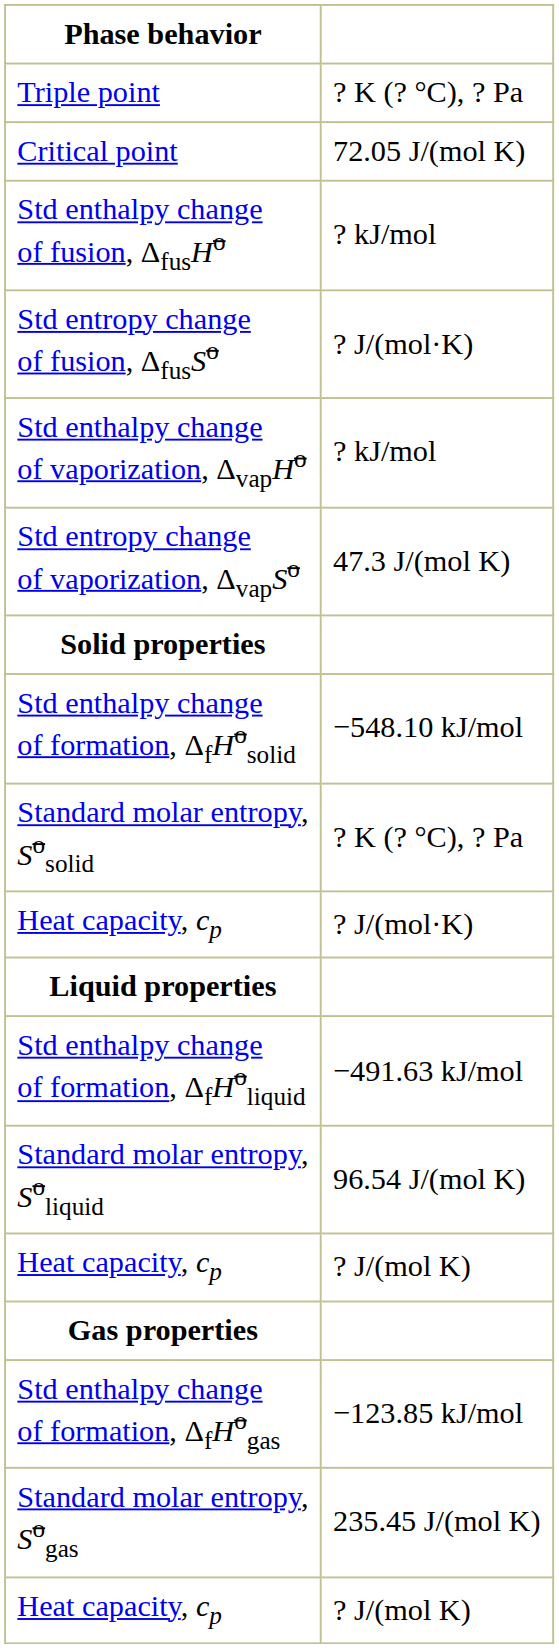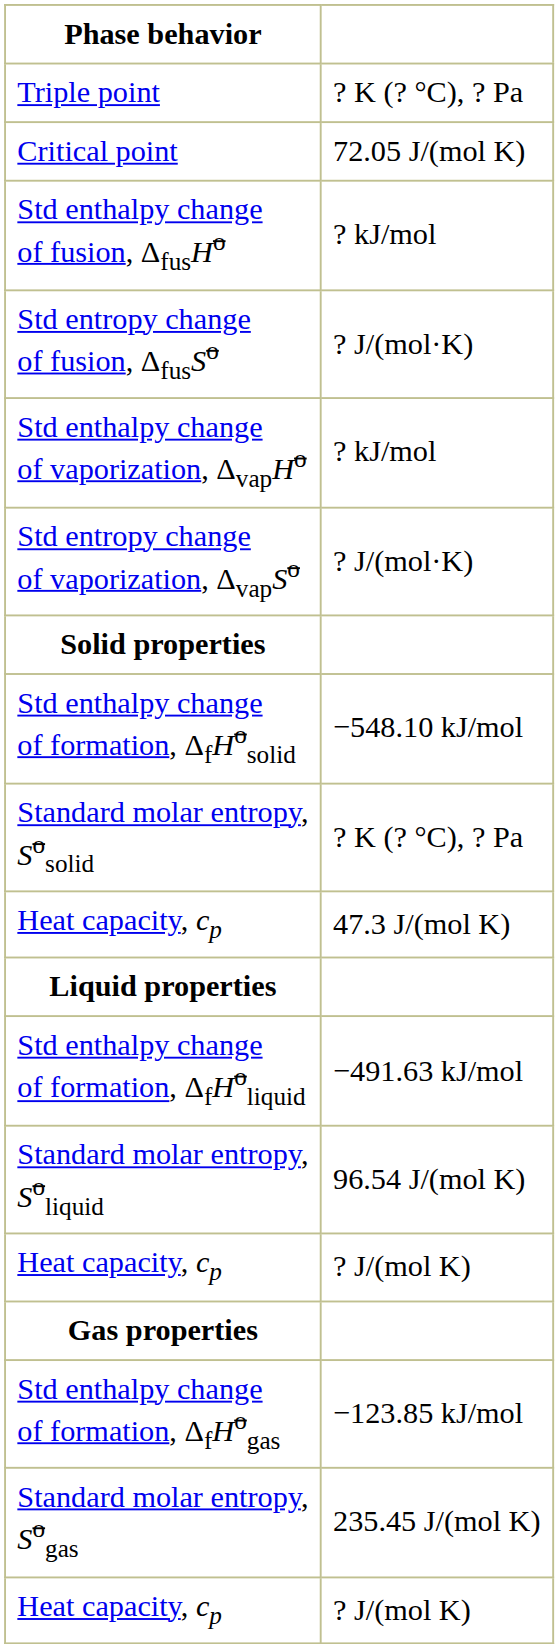row 7 | column 2: 47.3 J/(mol K) -> ? J/(mol·K)
row 11 | column 2: ? J/(mol·K) -> 47.3 J/(mol K)
